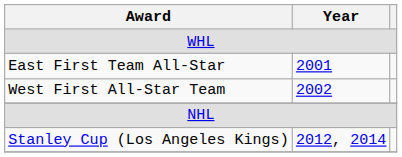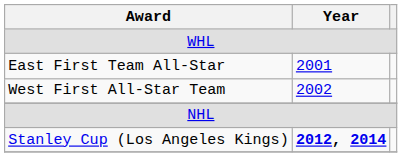Stanley Cup (Los Angeles Kings) | Year: normal -> bold
